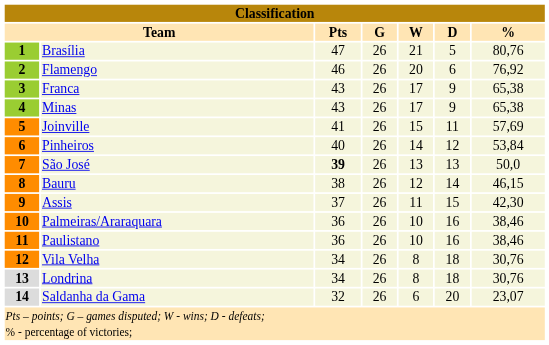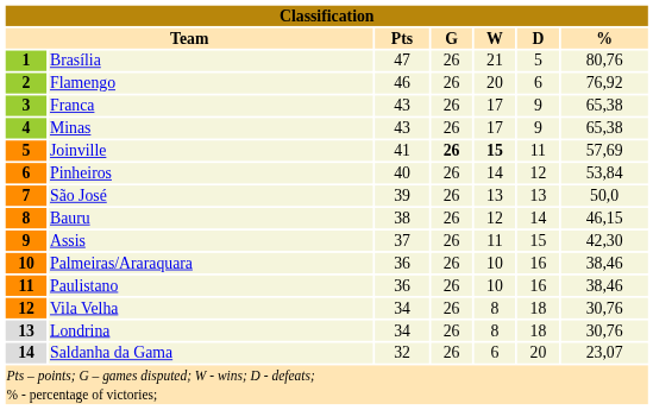Joinville | Classification / G: normal -> bold
Joinville | Classification / W: normal -> bold
São José | Classification / Pts: bold -> normal
